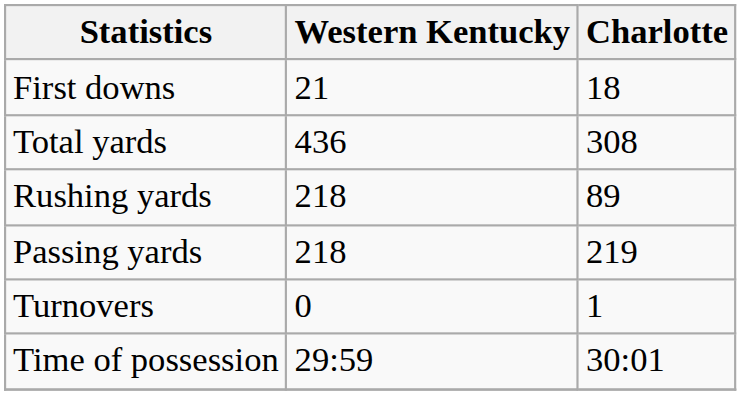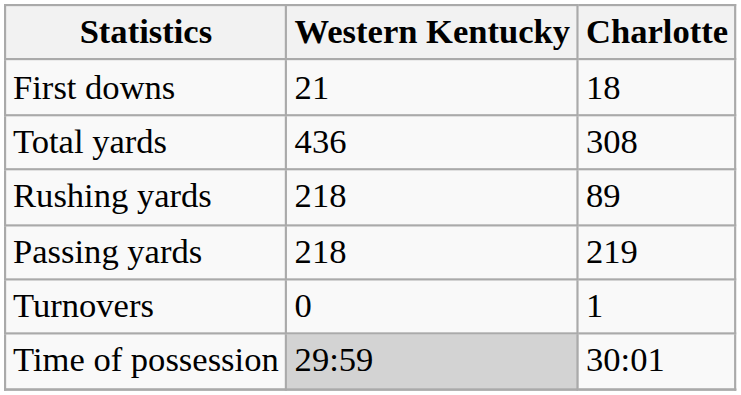Time of possession | Western Kentucky: no background -> lightgrey background
